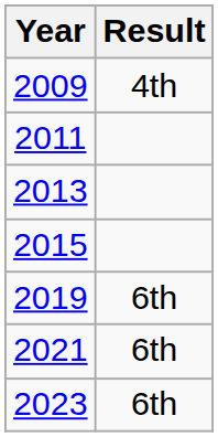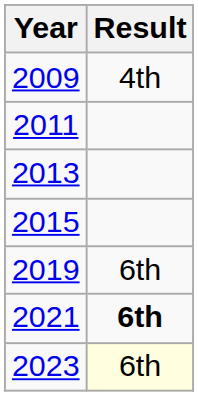2021 | Result: normal -> bold
2023 | Result: no background -> lightyellow background
